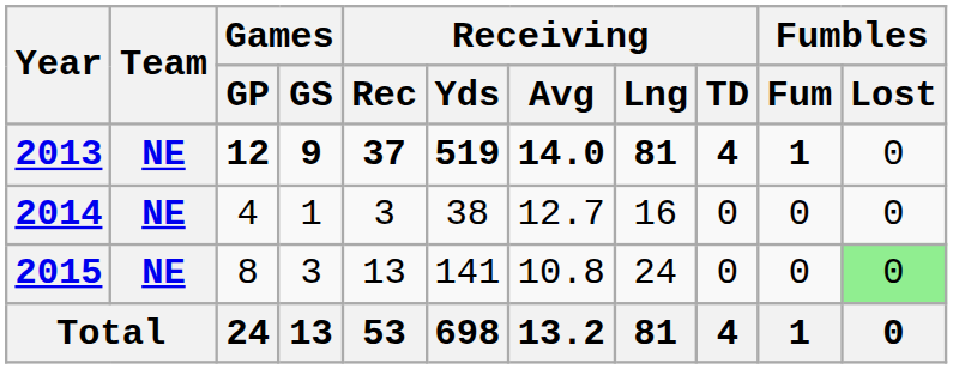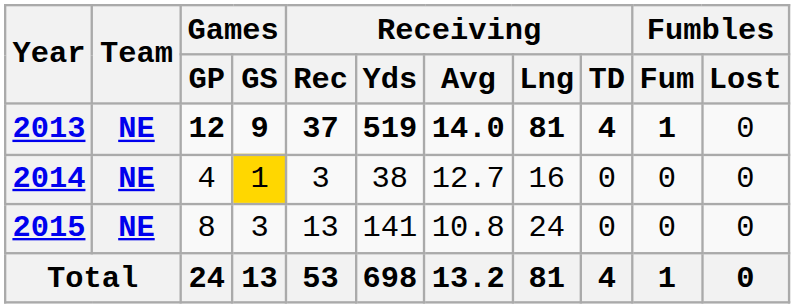2014 | Games / GS: no background -> gold background
2015 | Fumbles / Lost: lightgreen background -> no background
